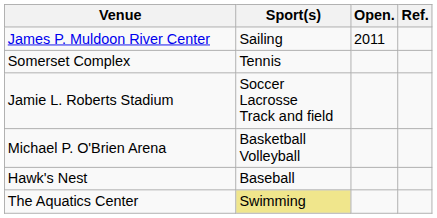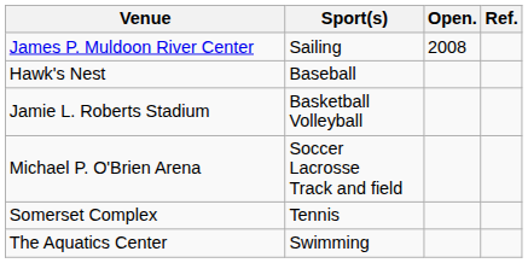James P. Muldoon River Center | Open.: 2011 -> 2008
rows swapped: Hawk's Nest <-> Somerset Complex
Jamie L. Roberts Stadium | Sport(s): Soccer Lacrosse Track and field -> Basketball Volleyball
Michael P. O'Brien Arena | Sport(s): Basketball Volleyball -> Soccer Lacrosse Track and field
The Aquatics Center | Sport(s): khaki background -> no background
